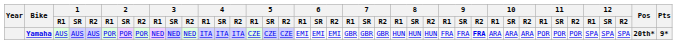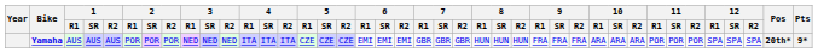Yamaha | 9 / R2: bold -> normal
